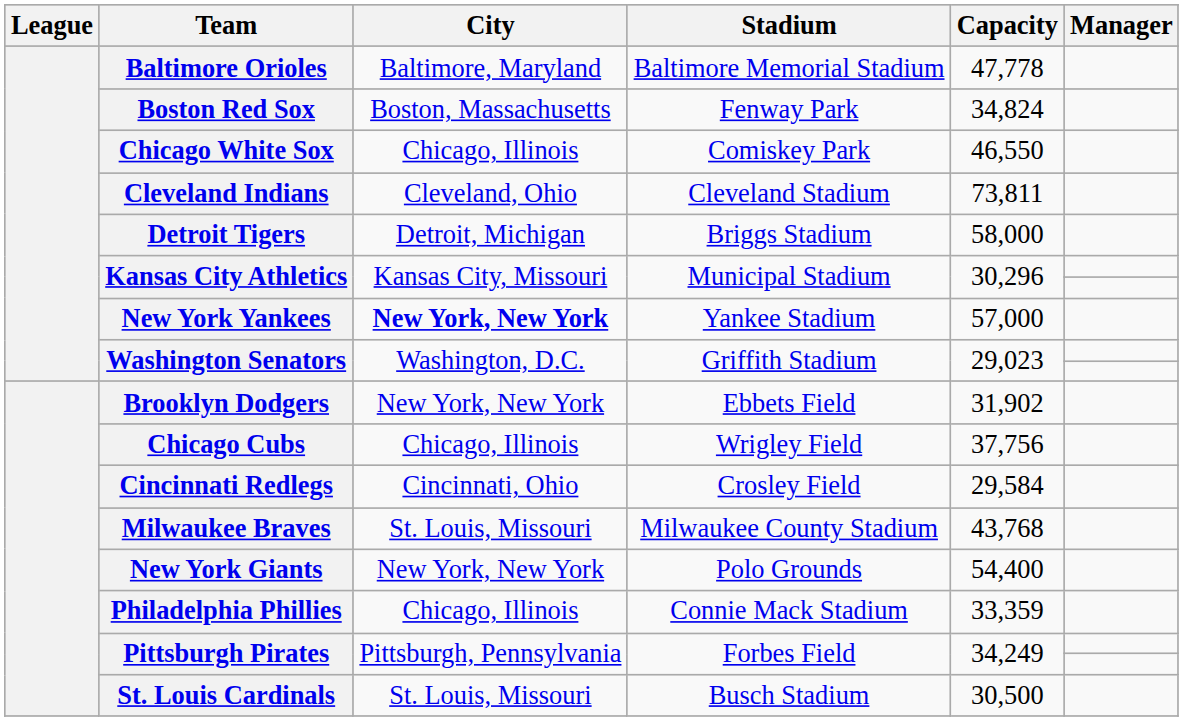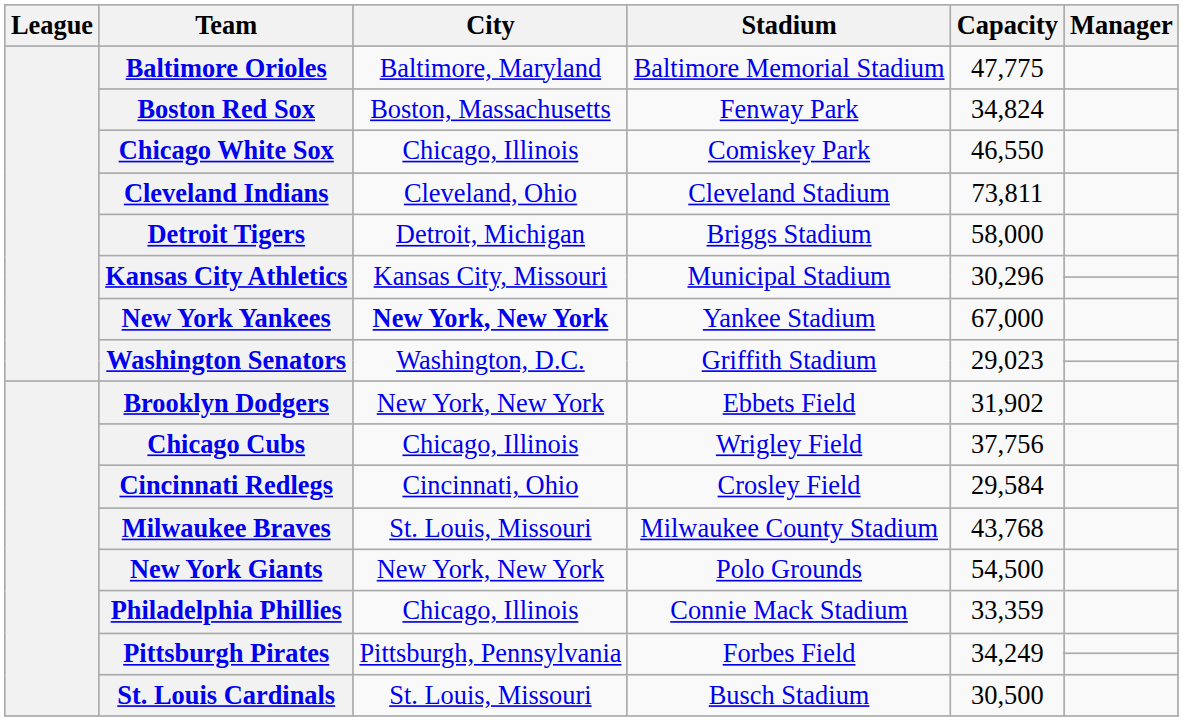Baltimore Orioles | Capacity: 47,778 -> 47,775
New York Yankees | Capacity: 57,000 -> 67,000
New York Giants | Capacity: 54,400 -> 54,500
